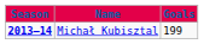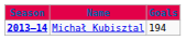Michał Kubisztal | Goals: 199 -> 194
